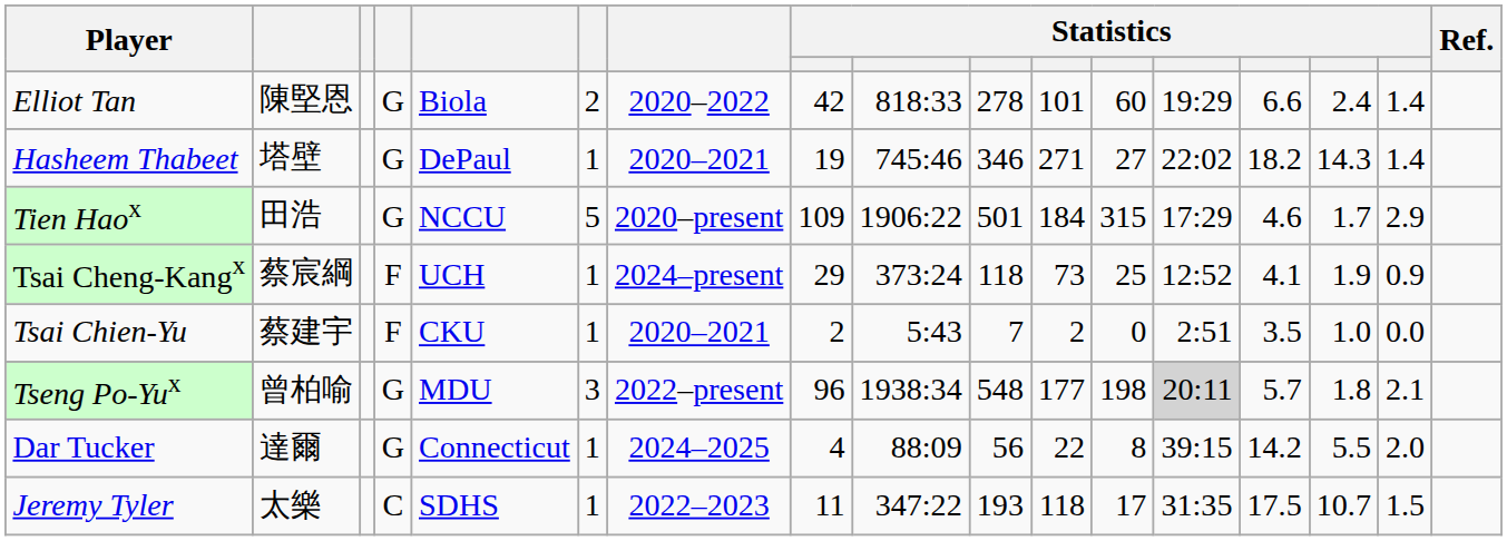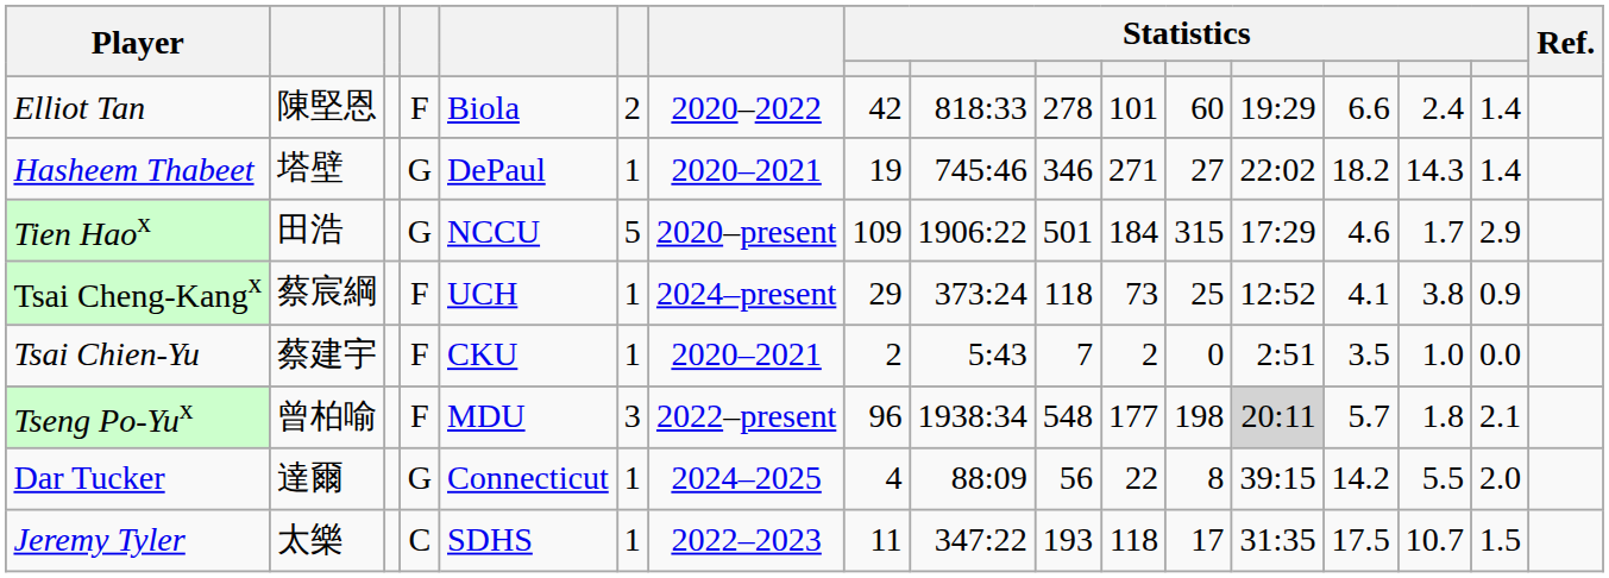Elliot Tan | column 4: G -> F
Tsai Cheng-Kangx | column 15: 1.9 -> 3.8
Tseng Po-Yux | column 4: G -> F
